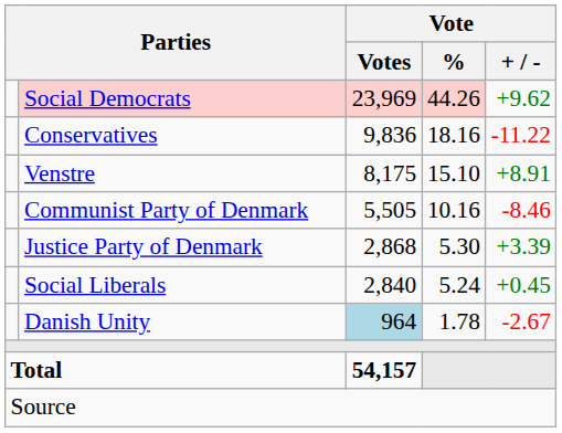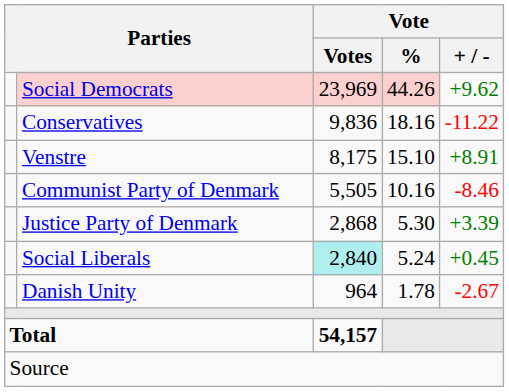Social Liberals | Vote / Votes: no background -> paleturquoise background
Danish Unity | Vote / Votes: lightblue background -> no background
